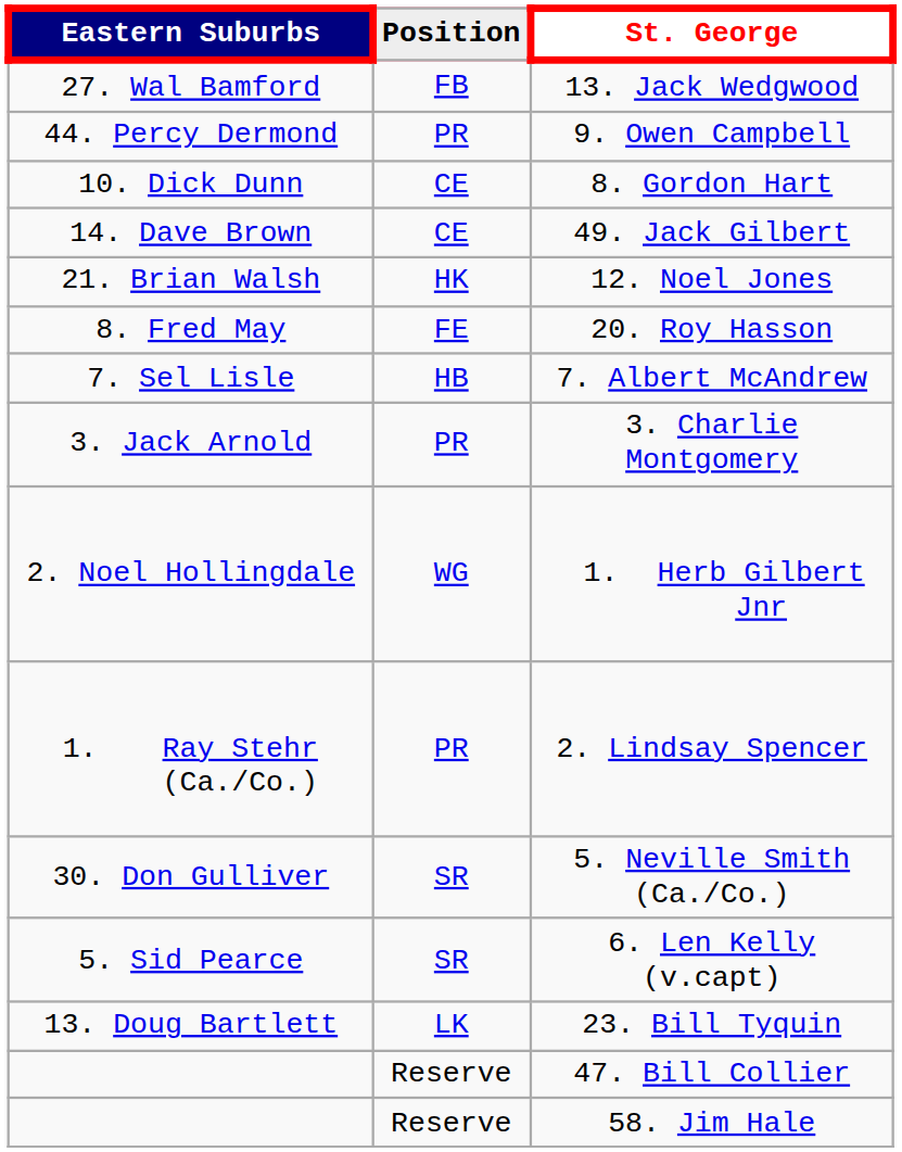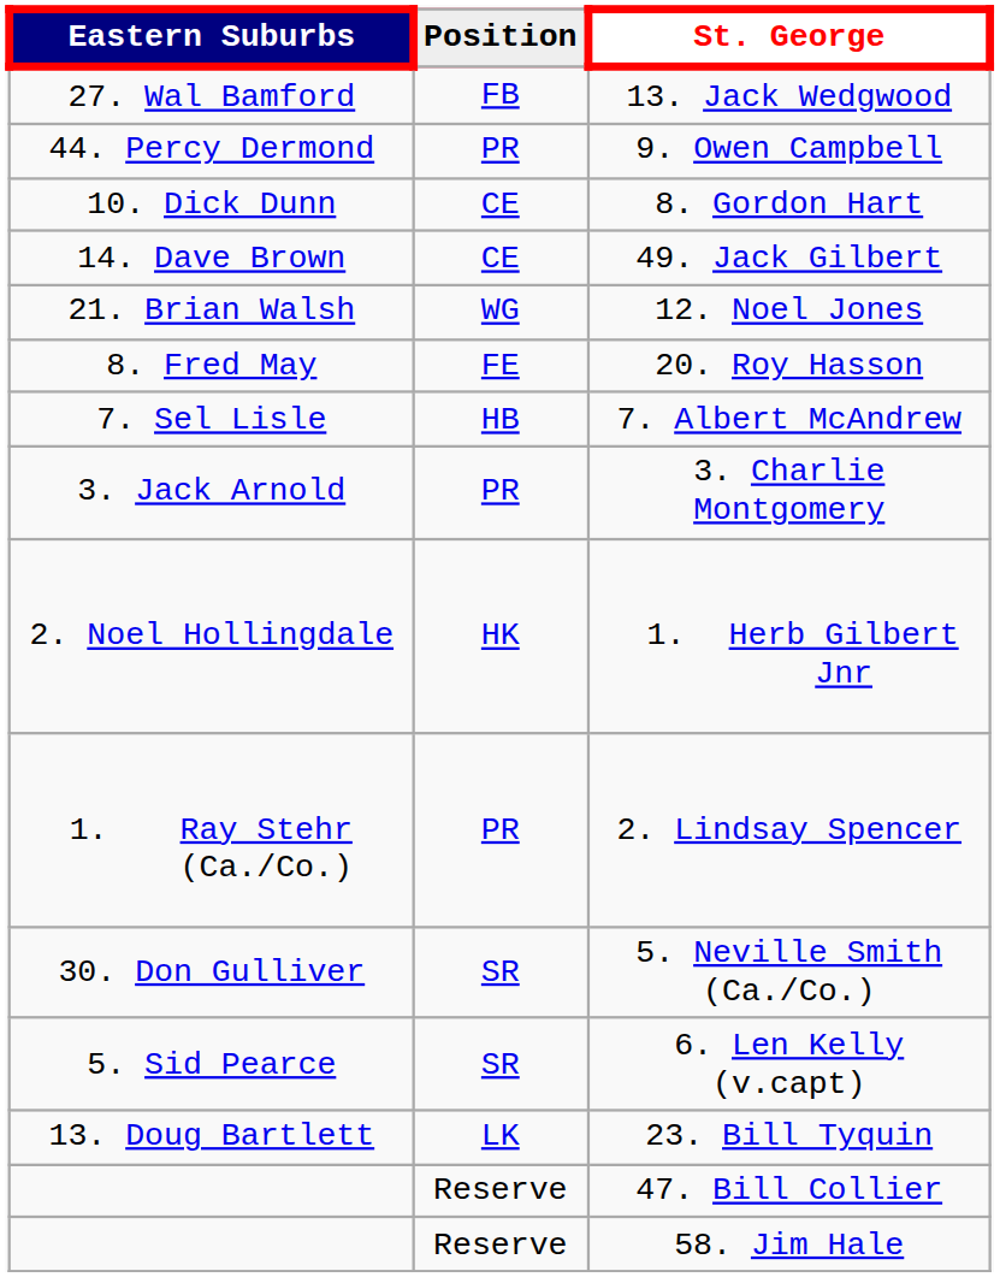12. Noel Jones | Position: HK -> WG
Herb Gilbert Jnr | Position: WG -> HK
